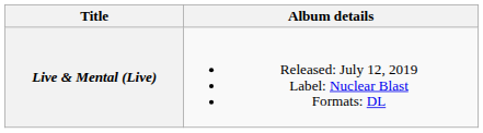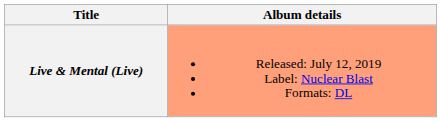Live & Mental (Live) | Album details: no background -> lightsalmon background
